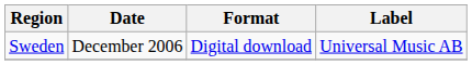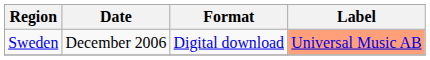Sweden | Label: no background -> lightsalmon background
